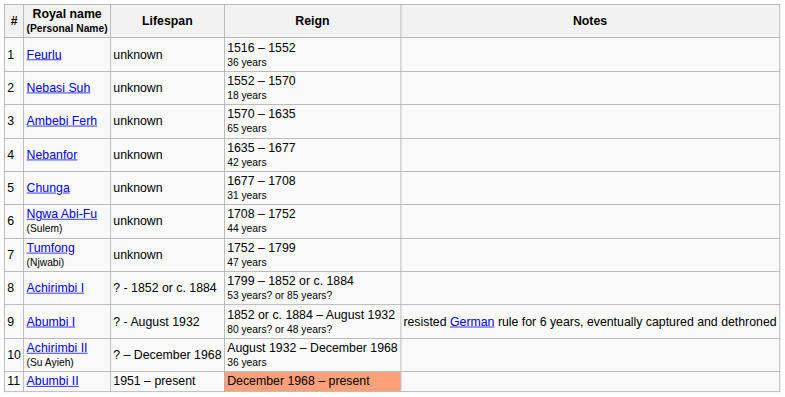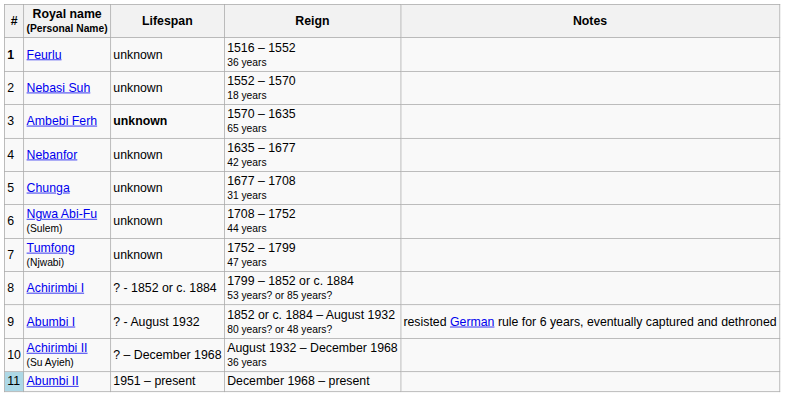Feurlu | #: normal -> bold
Ambebi Ferh | Lifespan: normal -> bold
Abumbi II | #: no background -> lightblue background
Abumbi II | Reign: lightsalmon background -> no background
